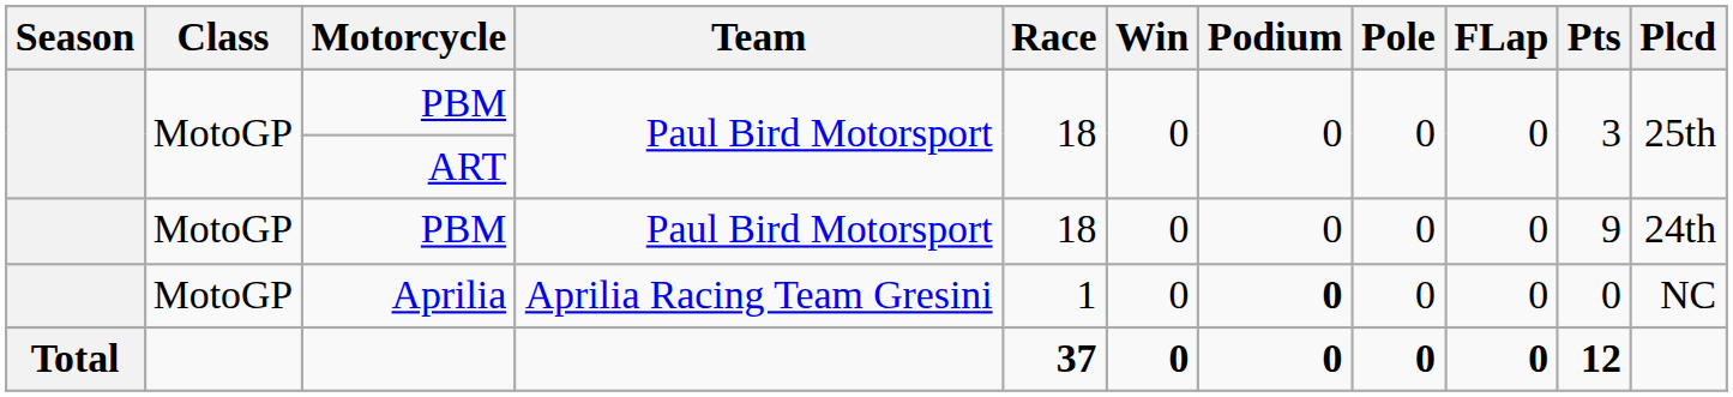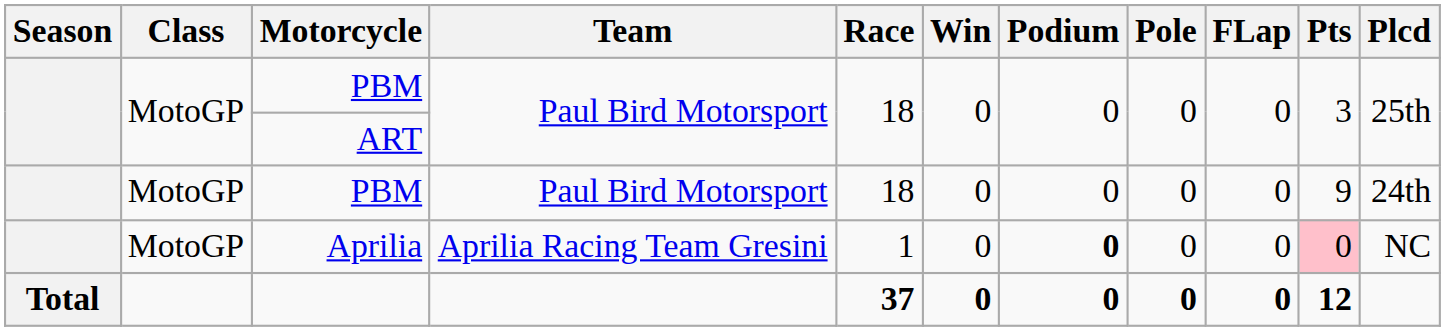Aprilia | Pts: no background -> pink background
